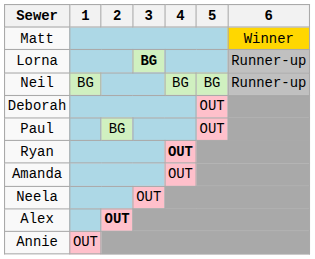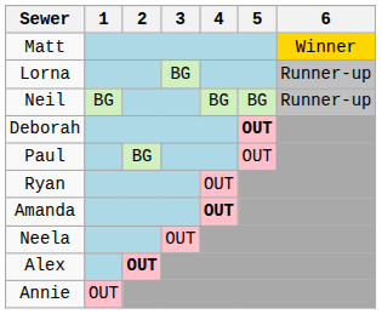Lorna | 3: bold -> normal
Deborah | 5: normal -> bold
Ryan | 4: bold -> normal
Amanda | 4: normal -> bold
